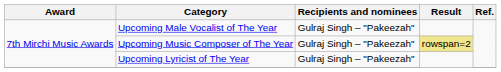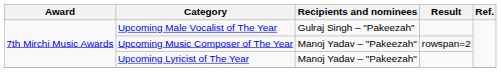Upcoming Music Composer of The Year | Recipients and nominees: Gulraj Singh – "Pakeezah" -> Manoj Yadav – "Pakeezah"
Upcoming Music Composer of The Year | Result: khaki background -> no background
Upcoming Lyricist of The Year | Recipients and nominees: Gulraj Singh – "Pakeezah" -> Manoj Yadav – "Pakeezah"
